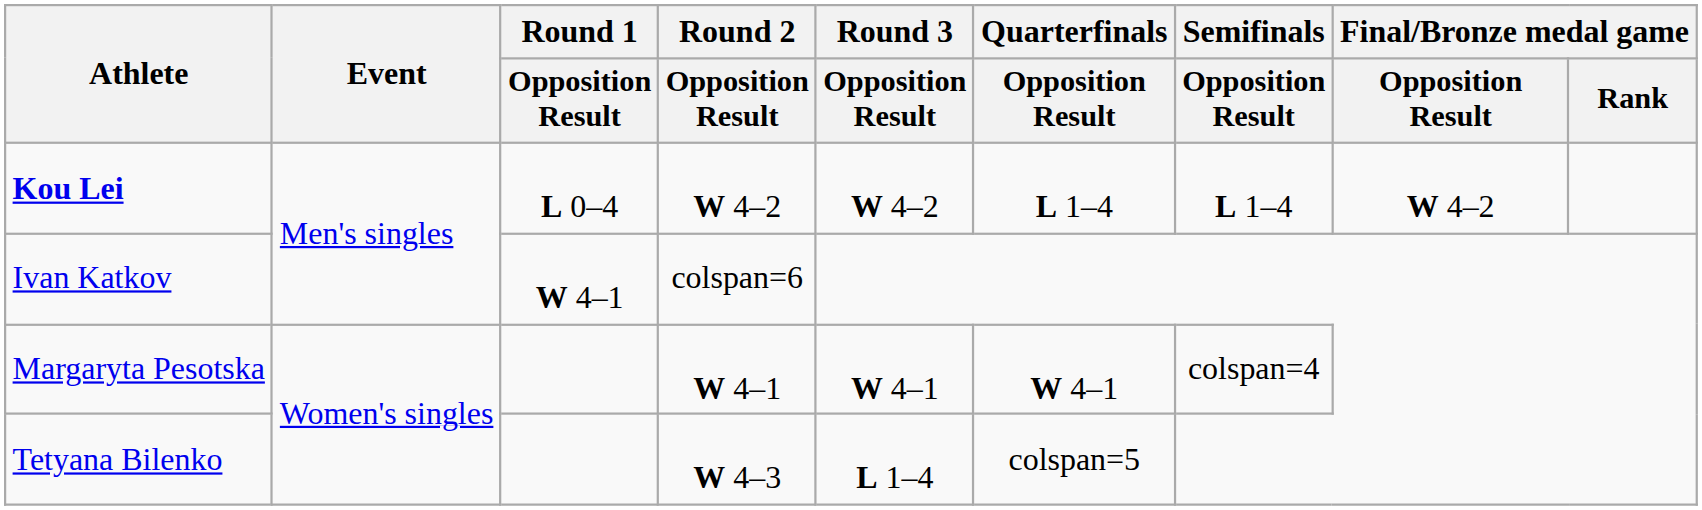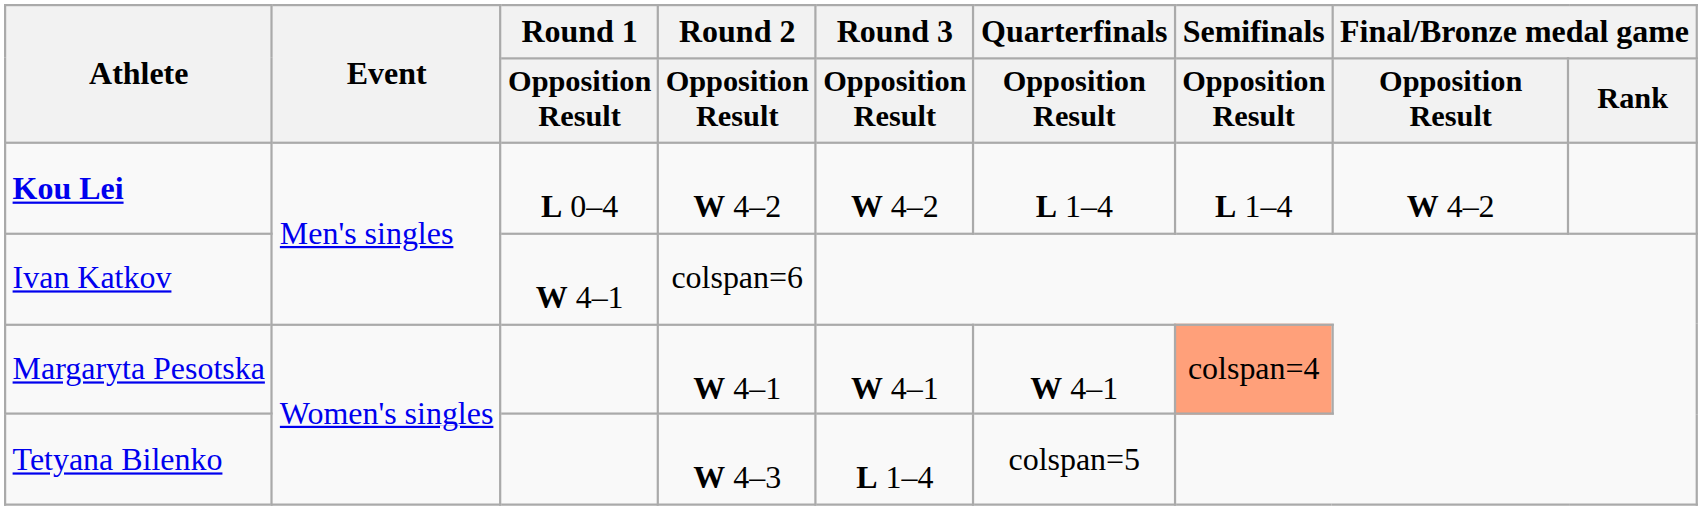Margaryta Pesotska | Semifinals / Opposition Result: no background -> lightsalmon background
